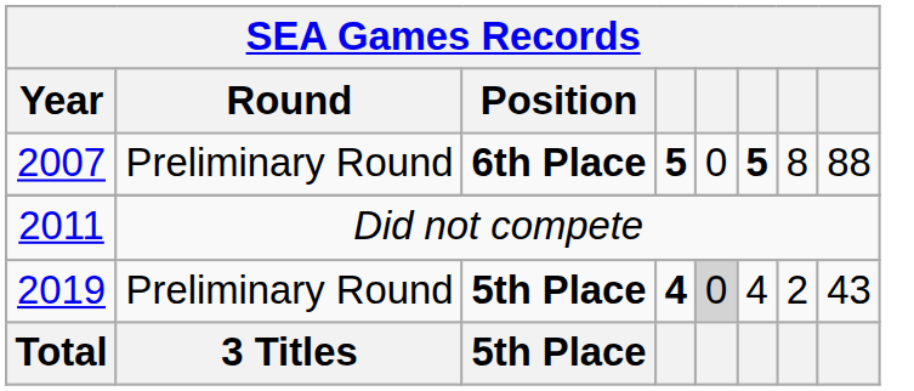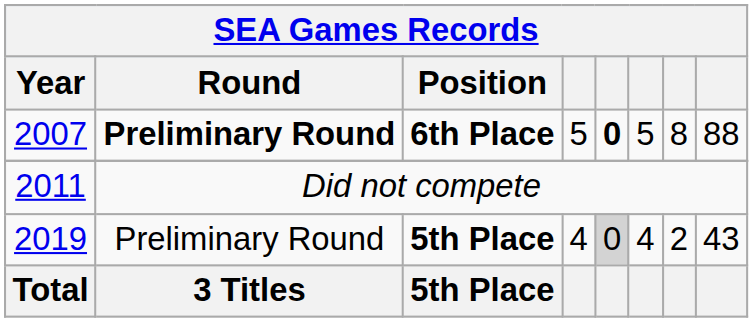6th Place | Round: normal -> bold
6th Place | column 4: bold -> normal
6th Place | column 5: normal -> bold
6th Place | column 6: bold -> normal
2019 / 5th Place | column 4: bold -> normal
